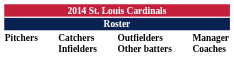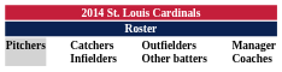Pitchers | column 1: no background -> lightgrey background
